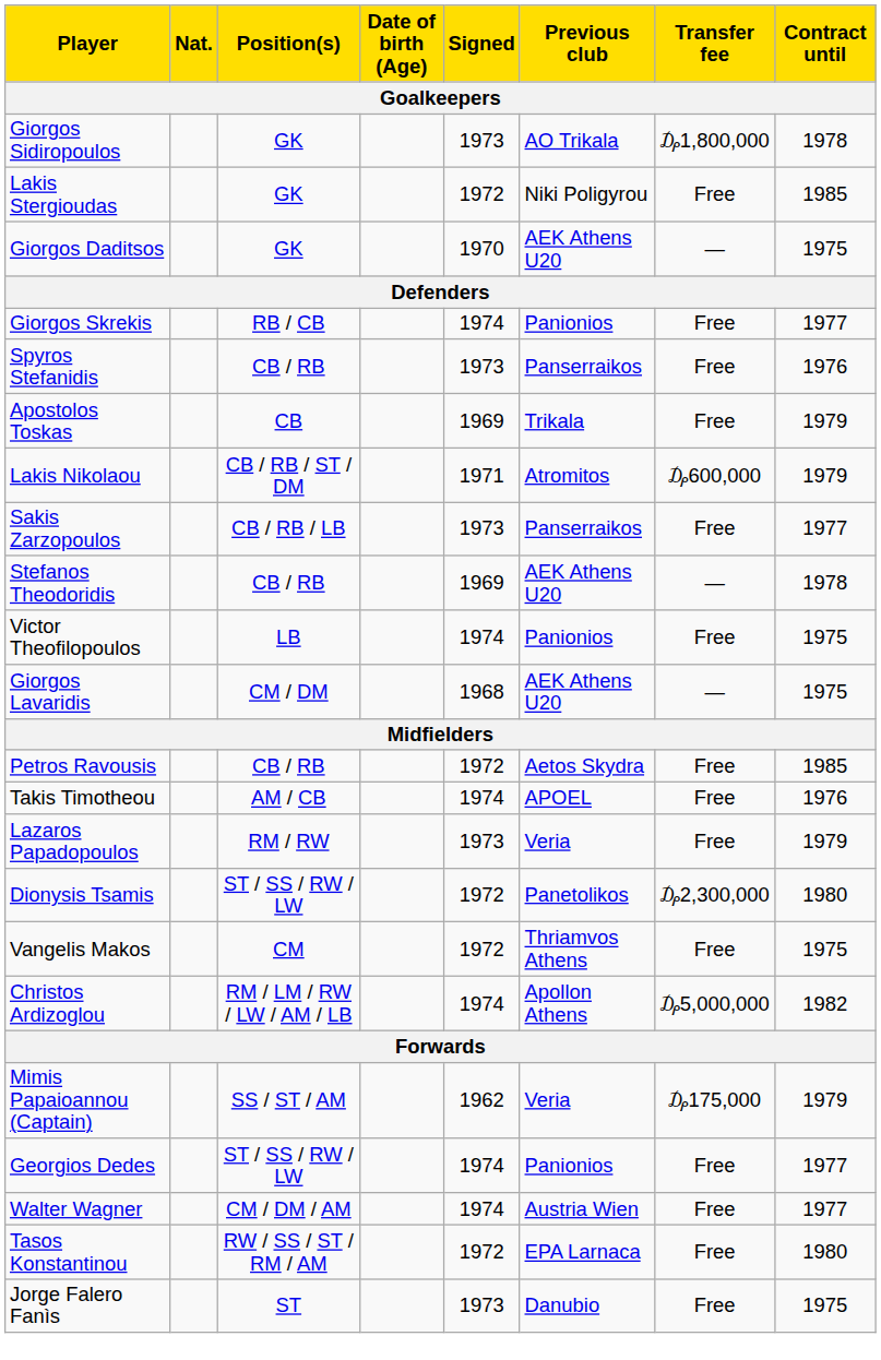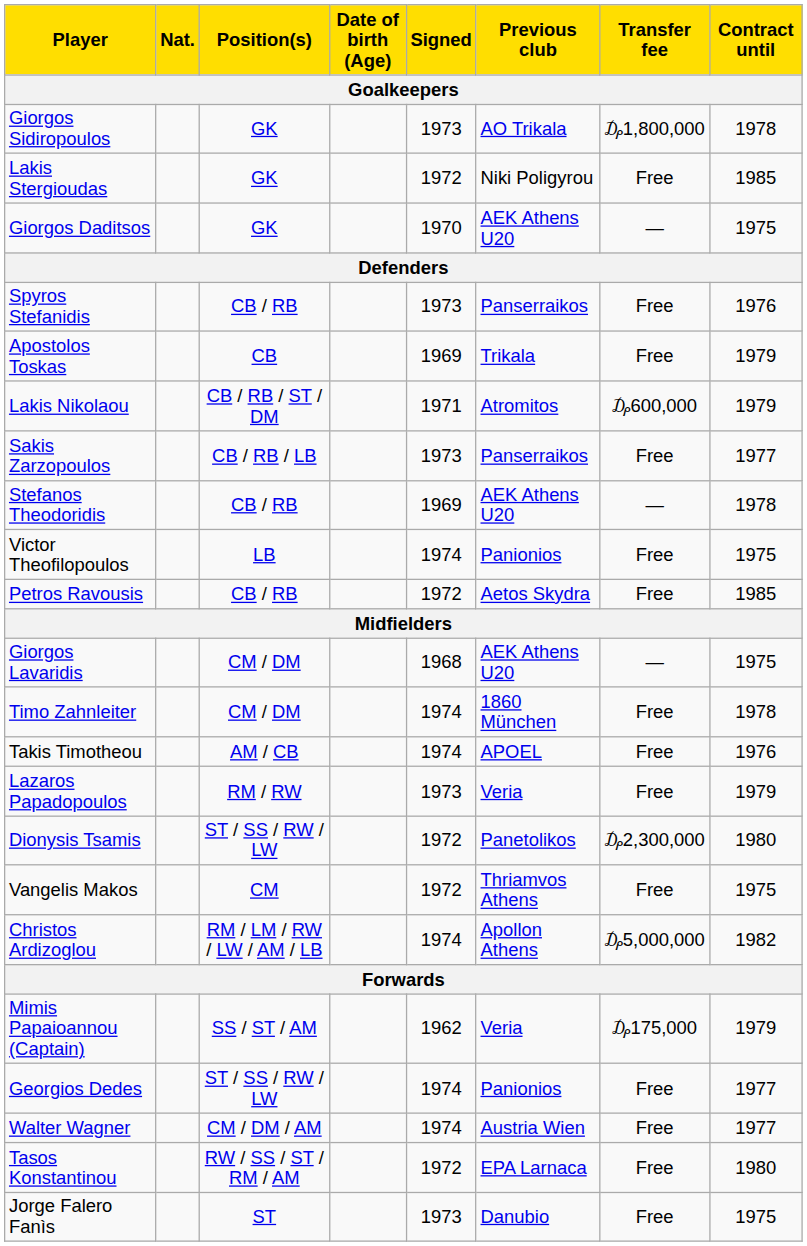- row: Giorgos Skrekis | RB / CB | 1974 | Panionios | Free | 1977
rows swapped: Petros Ravousis <-> Giorgos Lavaridis
+ row: Timo Zahnleiter | CM / DM | 1974 | 1860 München | Free | 1978
